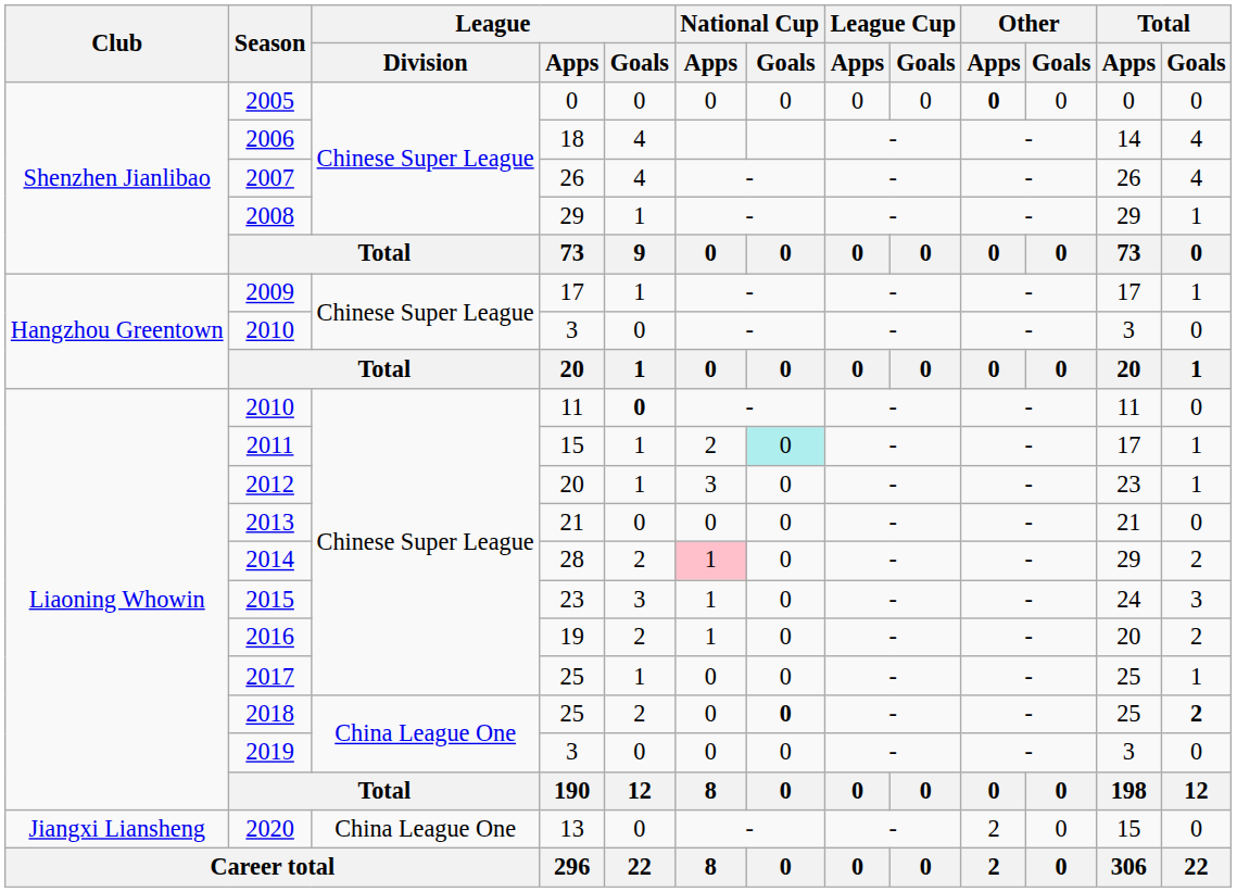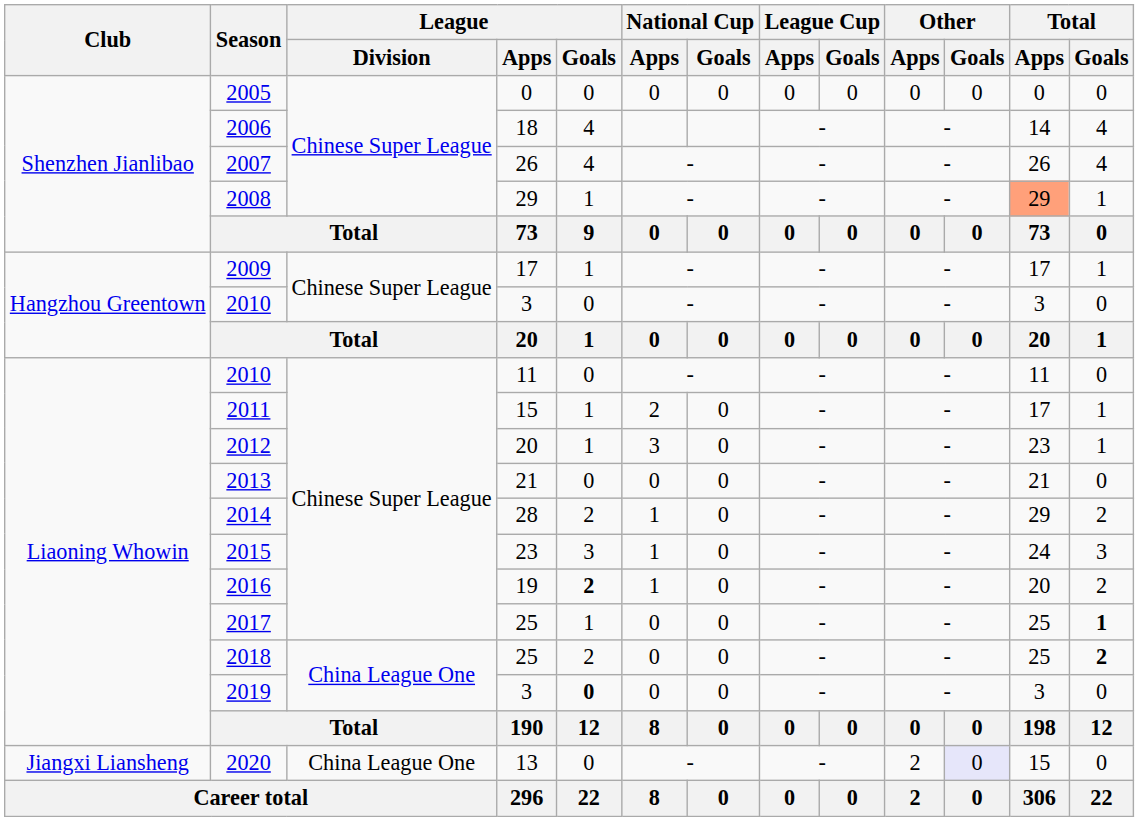2005 | Other / Apps: bold -> normal
2008 | Total / Apps: no background -> lightsalmon background
2010 / 11 | League / Goals: bold -> normal
2011 | National Cup / Goals: paleturquoise background -> no background
2014 | National Cup / Apps: pink background -> no background
2016 | League / Goals: normal -> bold
2017 | Total / Goals: normal -> bold
2018 | National Cup / Goals: bold -> normal
2019 | League / Goals: normal -> bold
2020 | Other / Goals: no background -> lavender background
